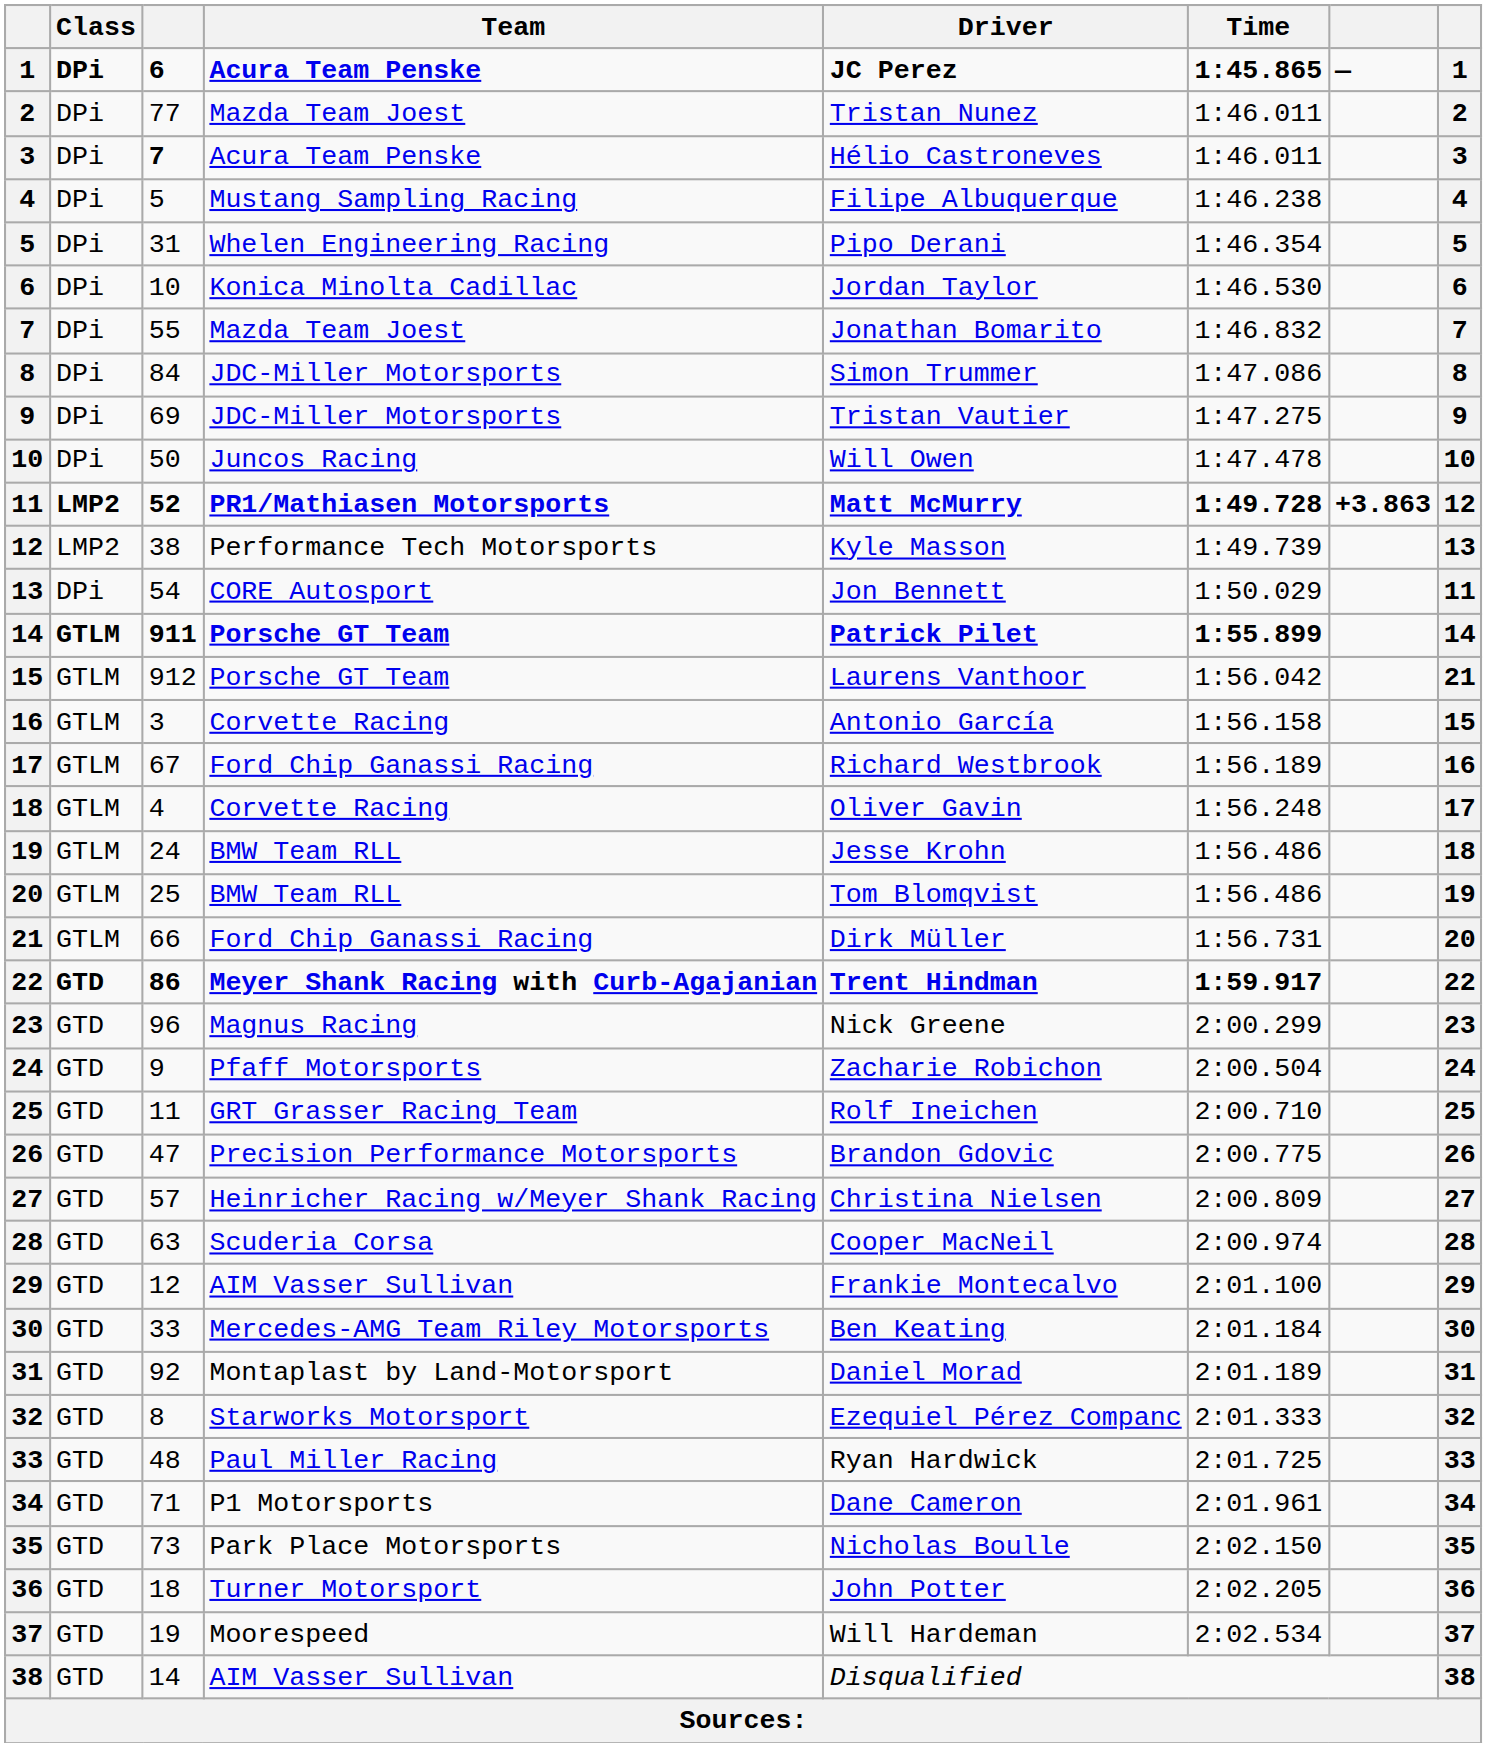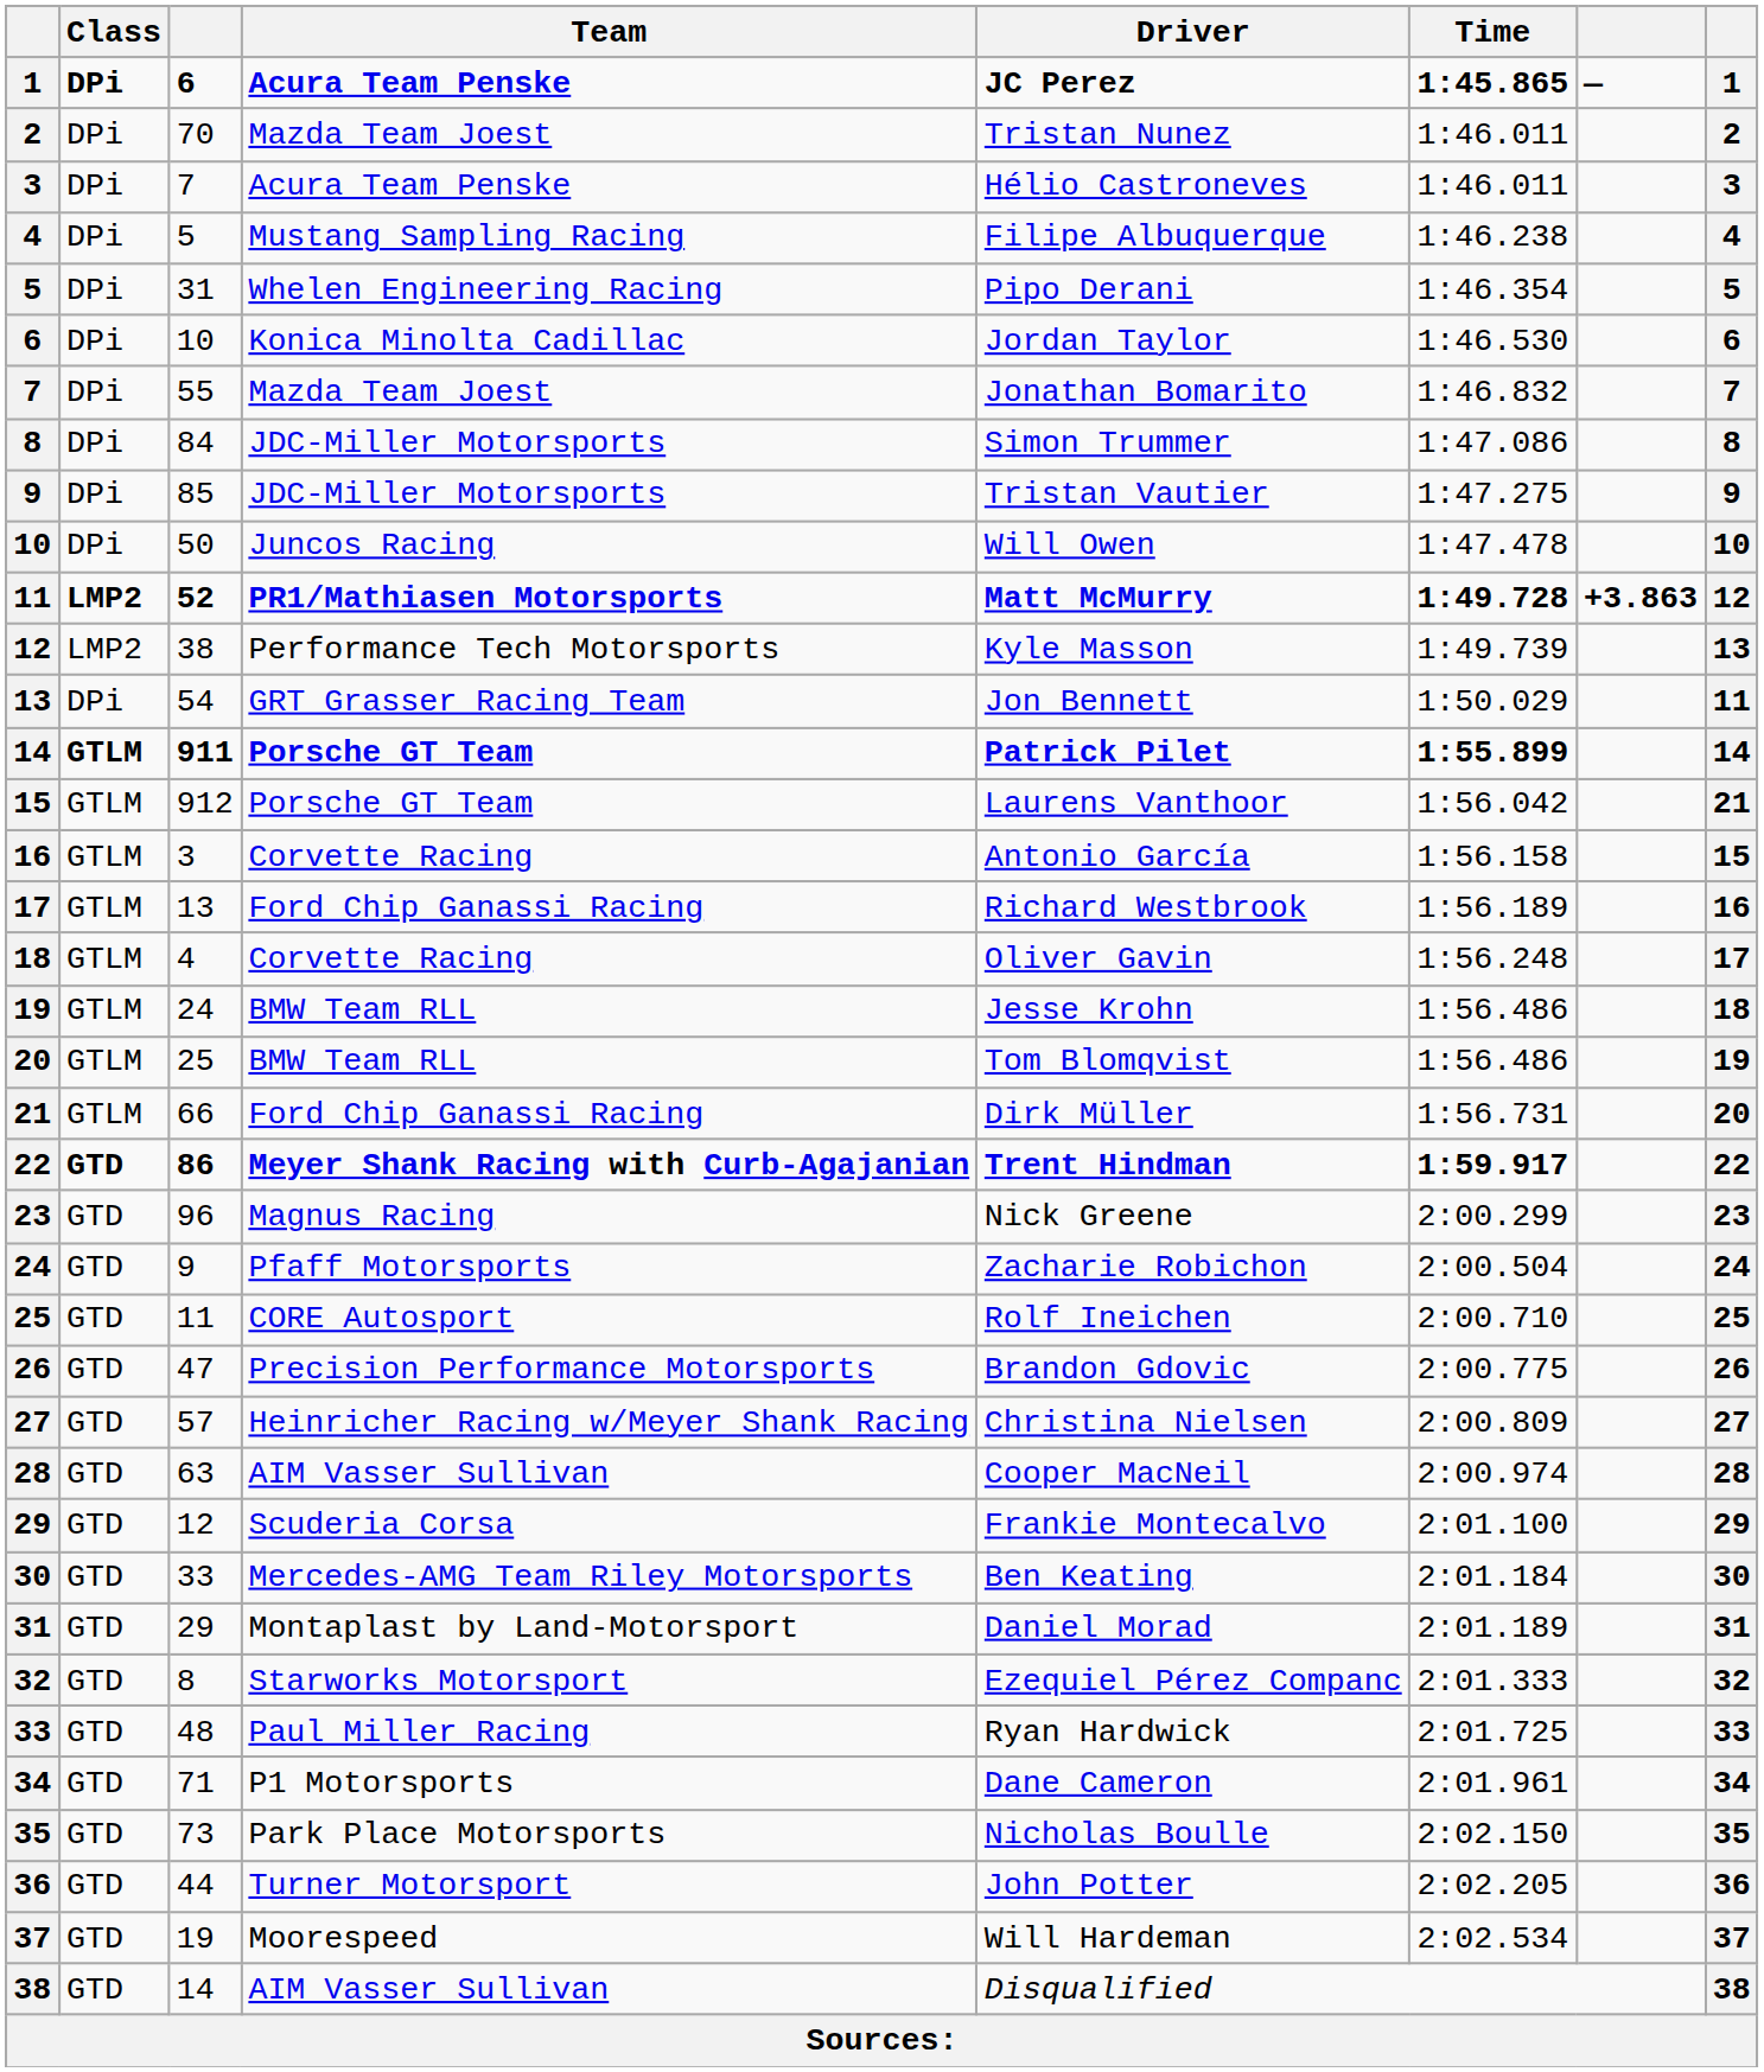row 3 | column 3: 77 -> 70
row 4 | column 3: bold -> normal
row 10 | column 3: 69 -> 85
row 14 | Team: CORE Autosport -> GRT Grasser Racing Team
row 18 | column 3: 67 -> 13
row 26 | Team: GRT Grasser Racing Team -> CORE Autosport
row 29 | Team: Scuderia Corsa -> AIM Vasser Sullivan
row 30 | Team: AIM Vasser Sullivan -> Scuderia Corsa
row 32 | column 3: 92 -> 29
row 37 | column 3: 18 -> 44
